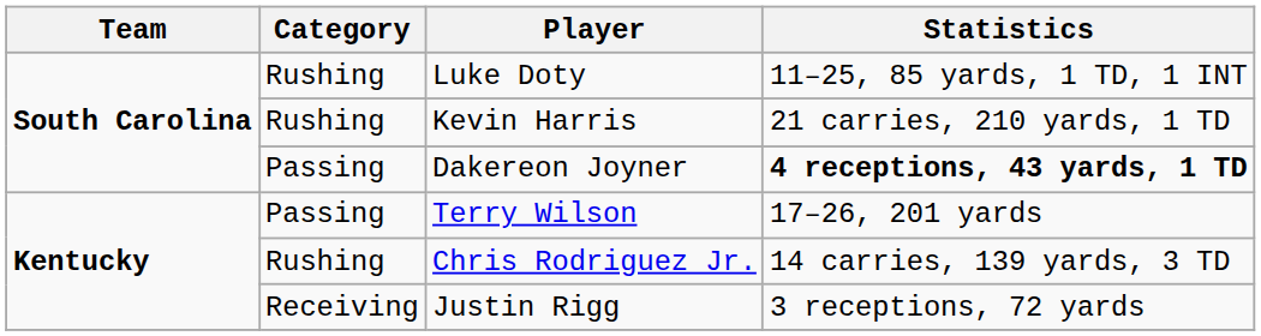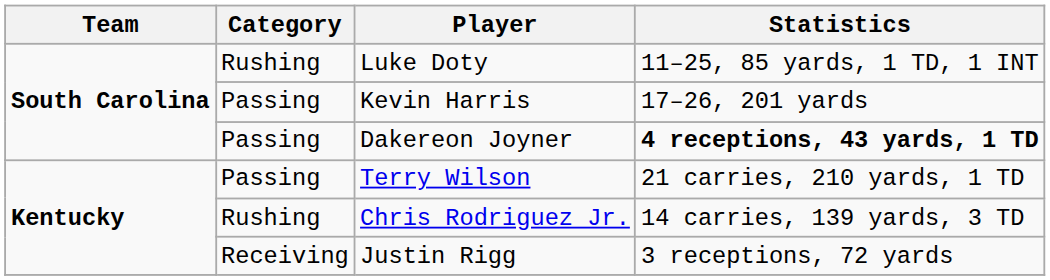Kevin Harris | Category: Rushing -> Passing
Kevin Harris | Statistics: 21 carries, 210 yards, 1 TD -> 17–26, 201 yards
Terry Wilson | Statistics: 17–26, 201 yards -> 21 carries, 210 yards, 1 TD
